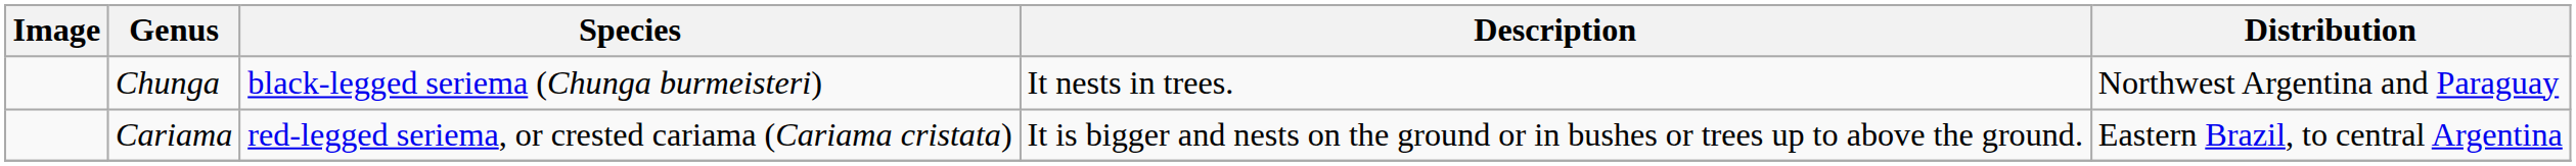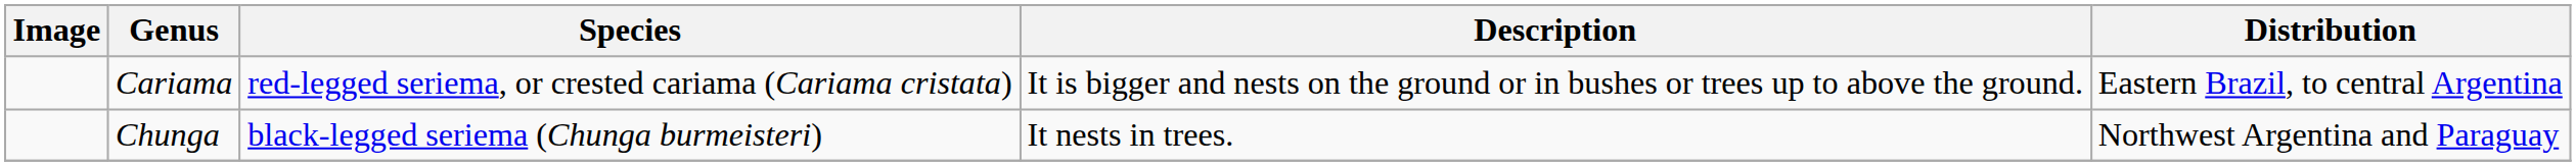rows swapped: Cariama <-> Chunga
